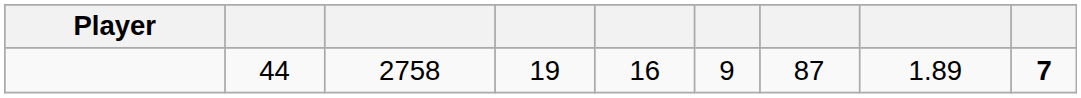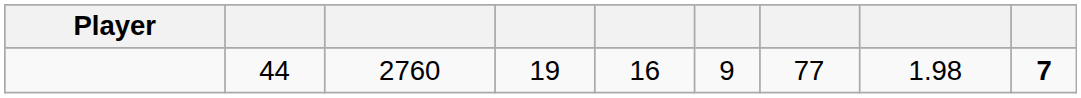row 2 | column 3: 2758 -> 2760
row 2 | column 7: 87 -> 77
row 2 | column 8: 1.89 -> 1.98
